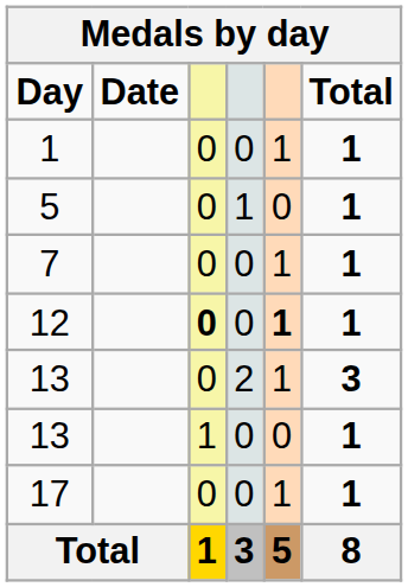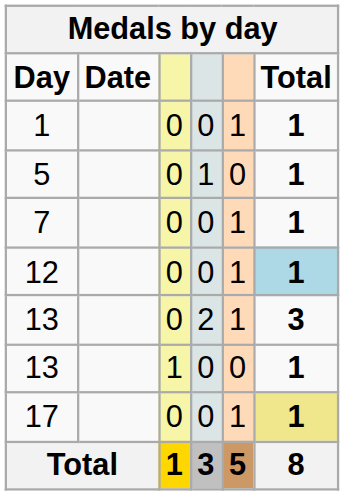12 | column 3: bold -> normal
12 | column 5: bold -> normal
12 | Total: no background -> lightblue background
17 | Total: no background -> khaki background
